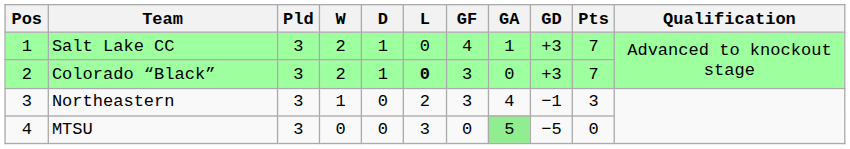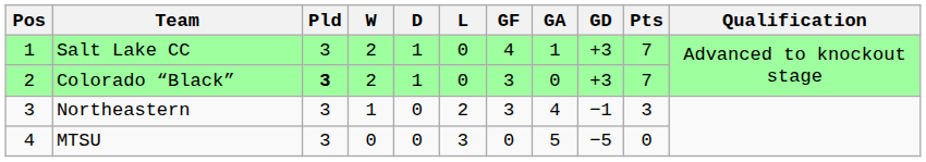Colorado “Black” | Pld: normal -> bold
Colorado “Black” | L: bold -> normal
MTSU | GA: lightgreen background -> no background
